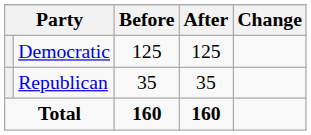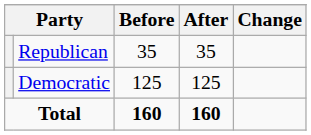rows swapped: Democratic <-> Republican
